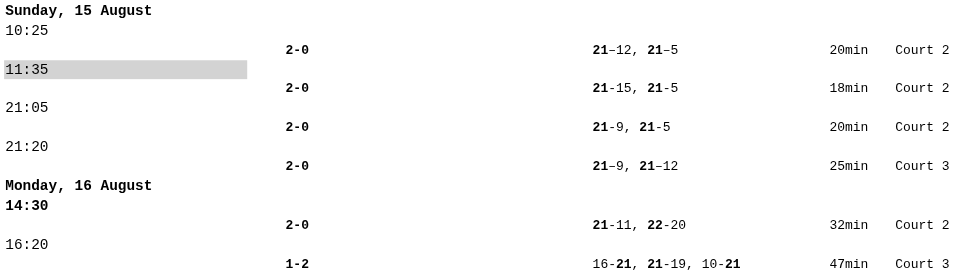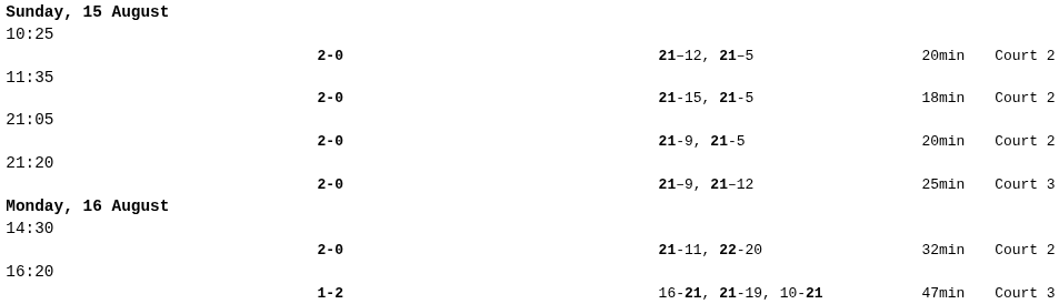11:35 | column 1: lightgrey background -> no background
14:30 | column 1: bold -> normal
